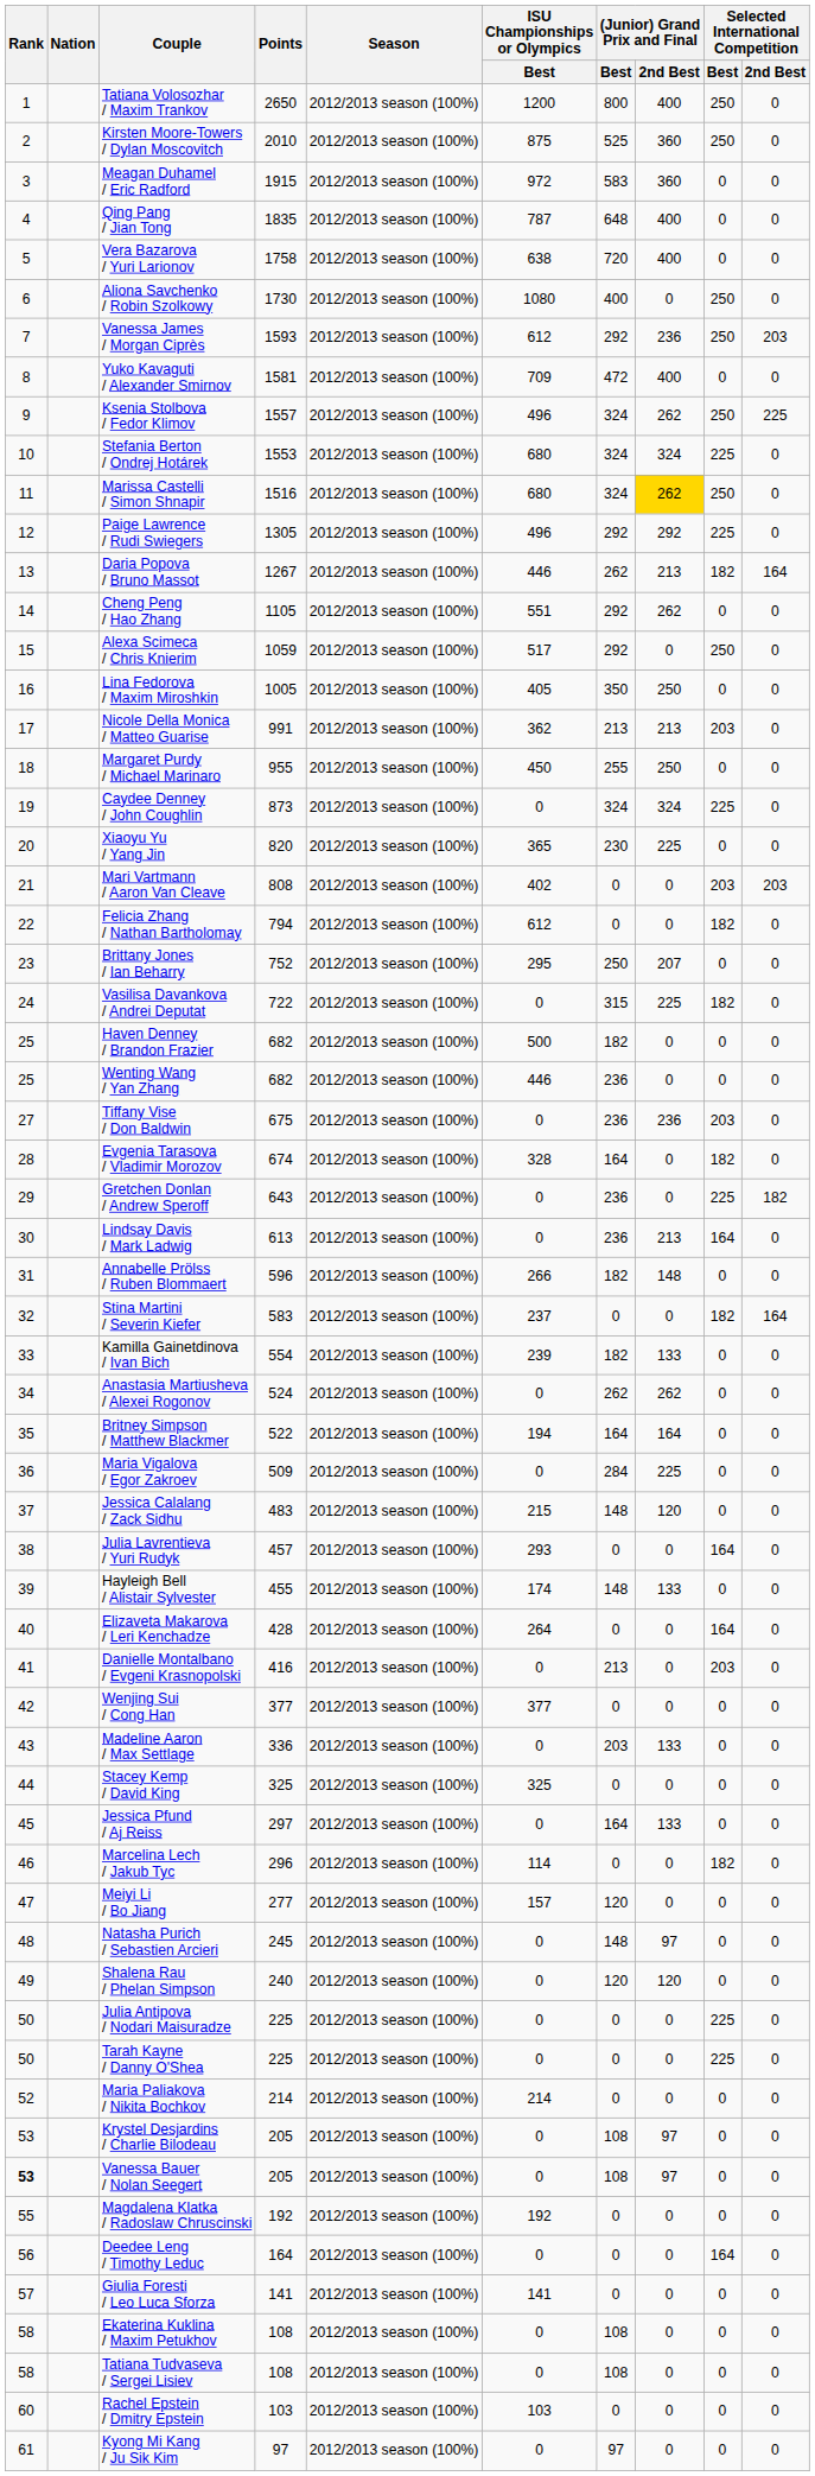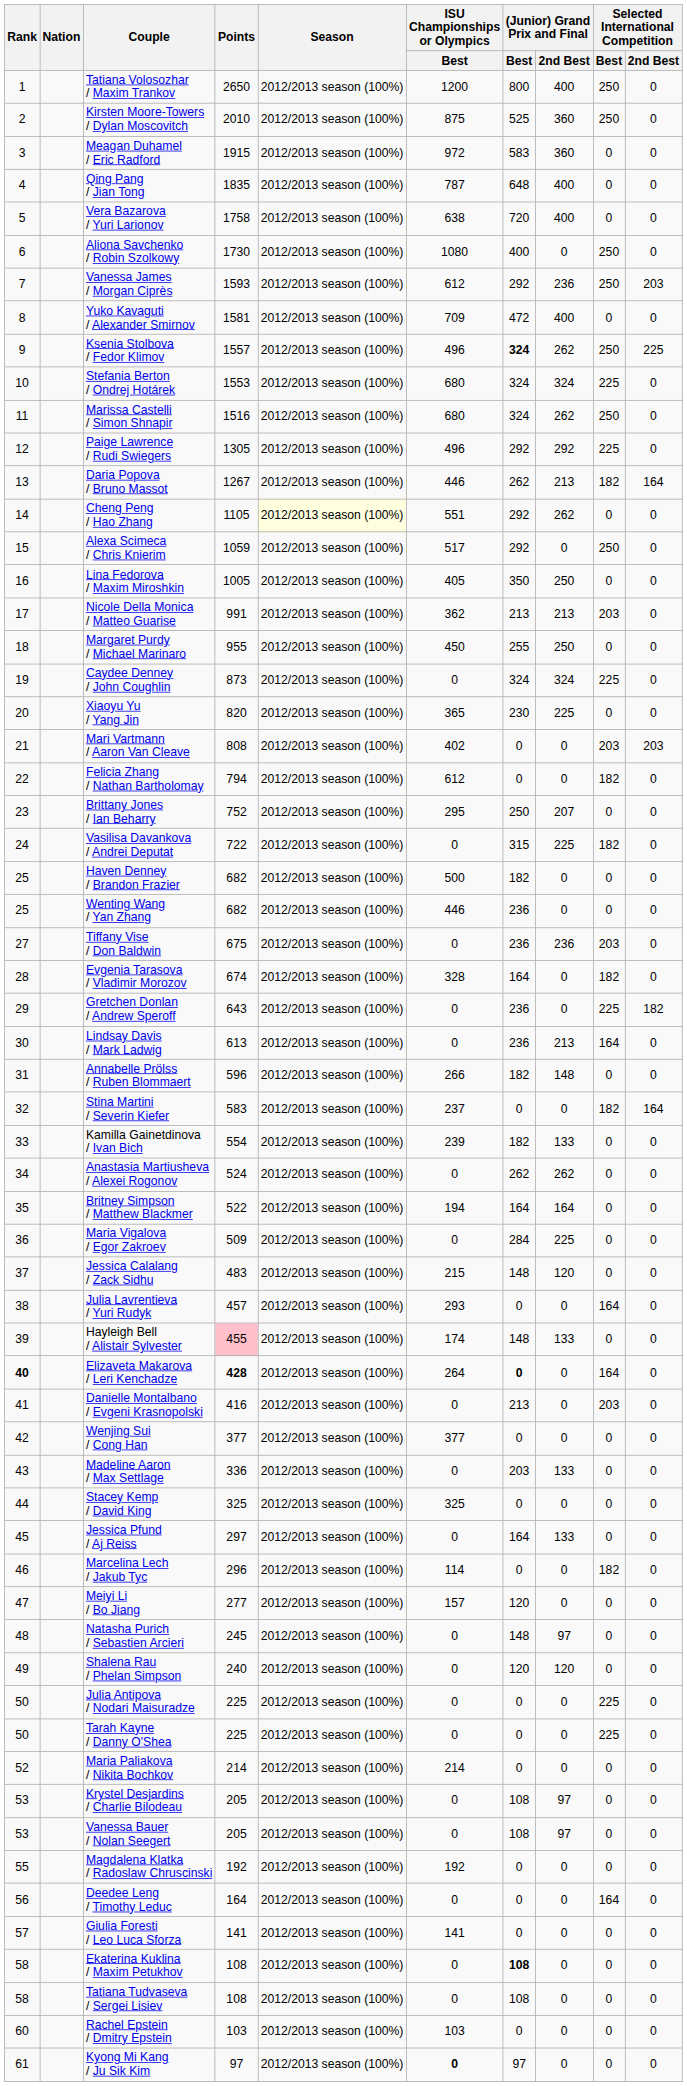Ksenia Stolbova / Fedor Klimov | (Junior) Grand Prix and Final / Best: normal -> bold
Marissa Castelli / Simon Shnapir | (Junior) Grand Prix and Final / 2nd Best: gold background -> no background
Cheng Peng / Hao Zhang | Season: no background -> lightyellow background
Hayleigh Bell / Alistair Sylvester | Points: no background -> pink background
Elizaveta Makarova / Leri Kenchadze | Rank: normal -> bold
Elizaveta Makarova / Leri Kenchadze | Points: normal -> bold
Elizaveta Makarova / Leri Kenchadze | (Junior) Grand Prix and Final / Best: normal -> bold
Vanessa Bauer / Nolan Seegert | Rank: bold -> normal
Ekaterina Kuklina / Maxim Petukhov | (Junior) Grand Prix and Final / Best: normal -> bold
Kyong Mi Kang / Ju Sik Kim | ISU Championships or Olympics / Best: normal -> bold
